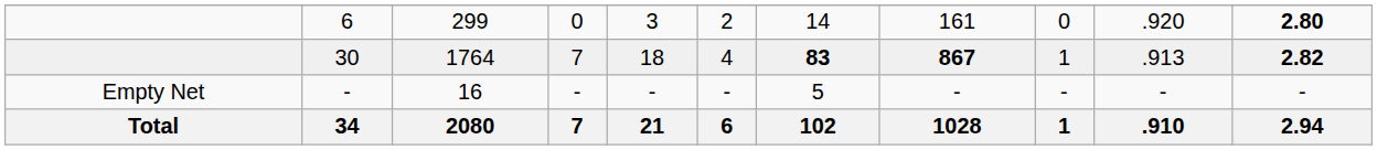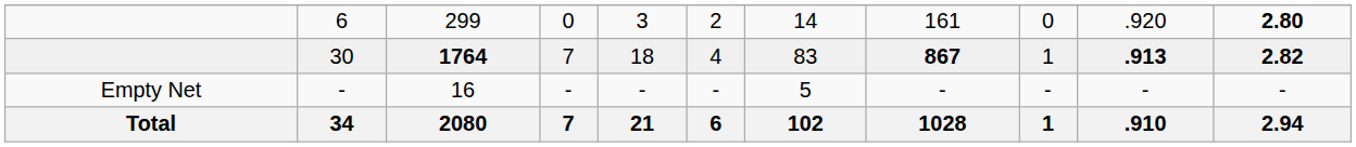30 | column 3: normal -> bold
30 | column 7: bold -> normal
30 | column 10: normal -> bold
